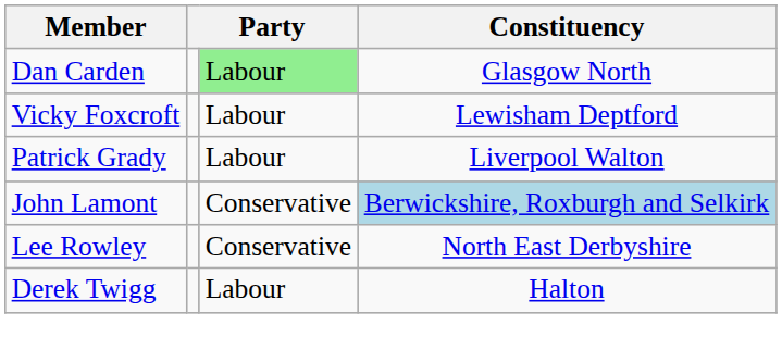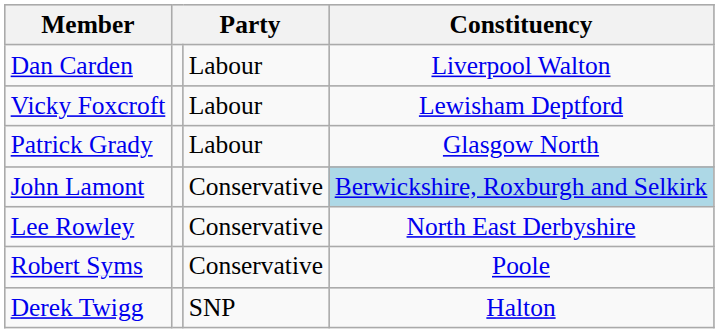Dan Carden | column 3: lightgreen background -> no background
Dan Carden | Constituency: Glasgow North -> Liverpool Walton
Patrick Grady | Constituency: Liverpool Walton -> Glasgow North
+ row: Robert Syms | Conservative | Poole
Derek Twigg | column 3: Labour -> SNP
